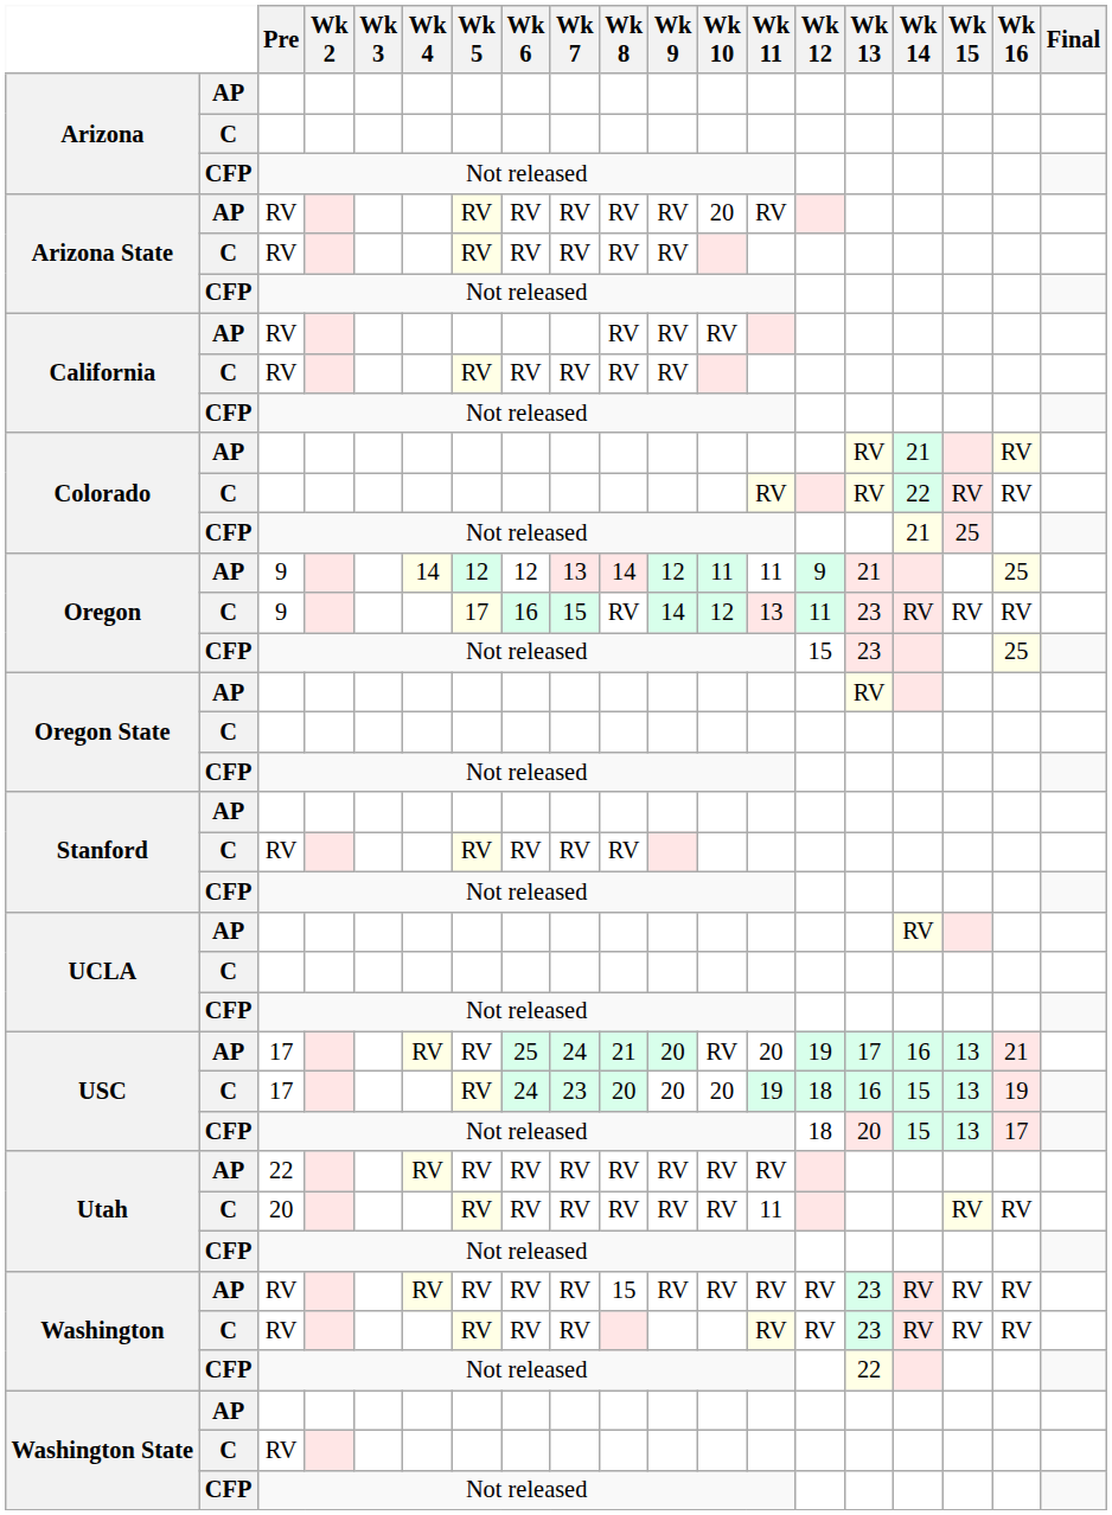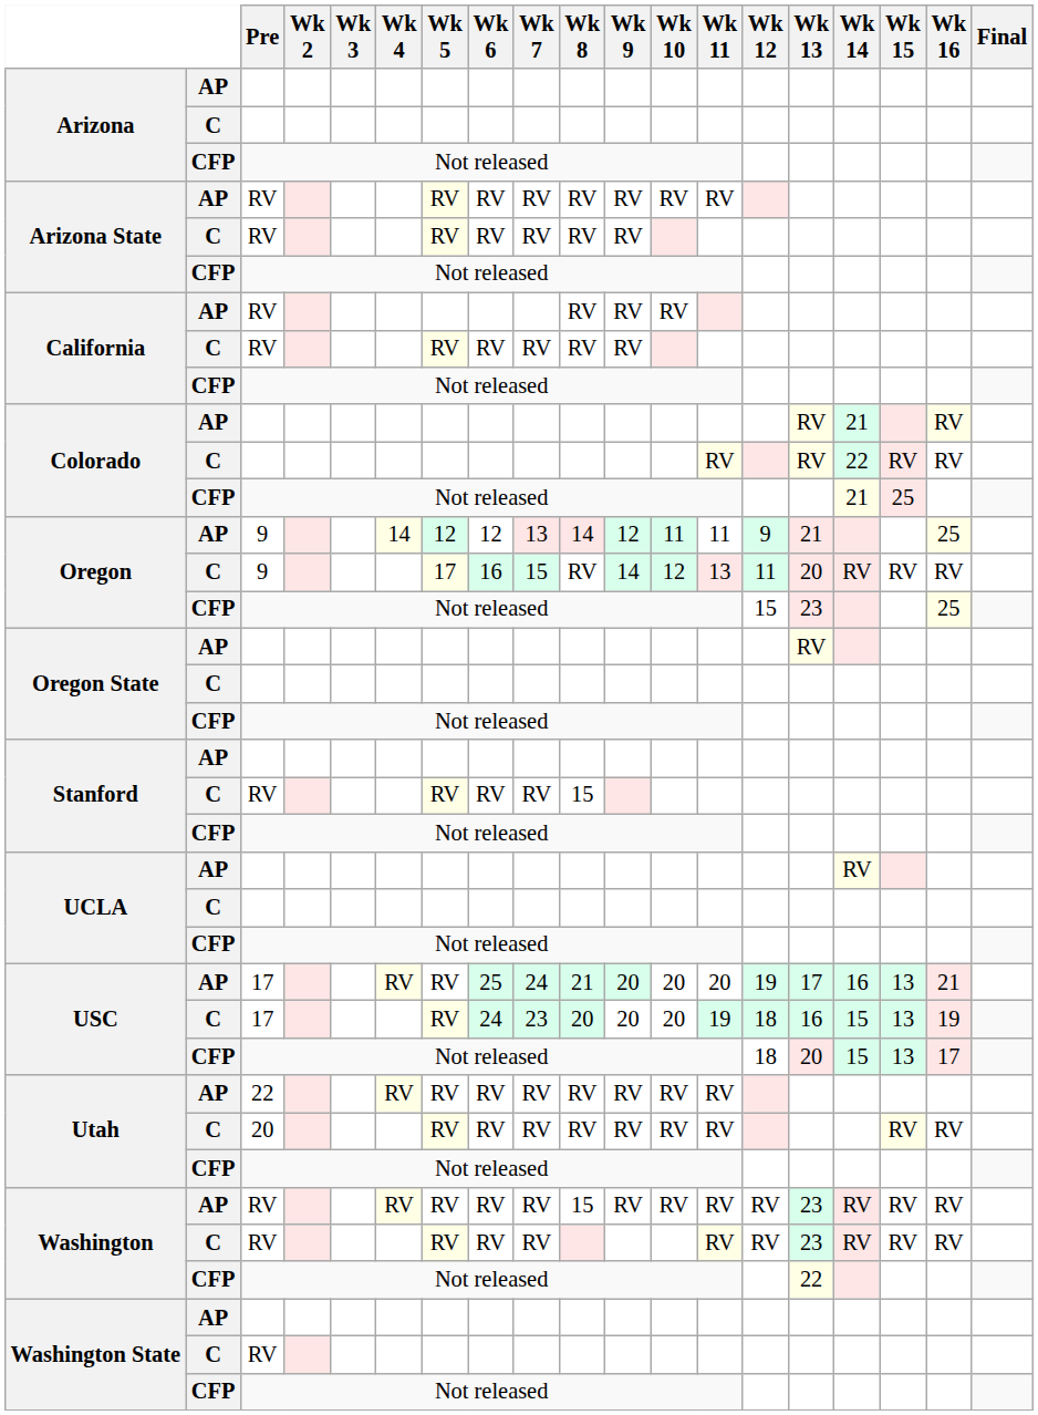Arizona State / AP | Wk 10: 20 -> RV
Oregon / C | Wk 13: 23 -> 20
Stanford / C | Wk 8: RV -> 15
USC / AP | Wk 10: RV -> 20
Utah / C | Wk 11: 11 -> RV
